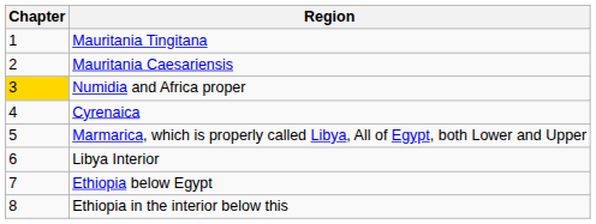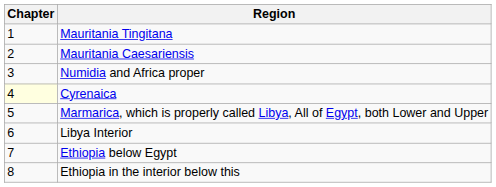Numidia and Africa proper | Chapter: gold background -> no background
Cyrenaica | Chapter: no background -> lightyellow background
